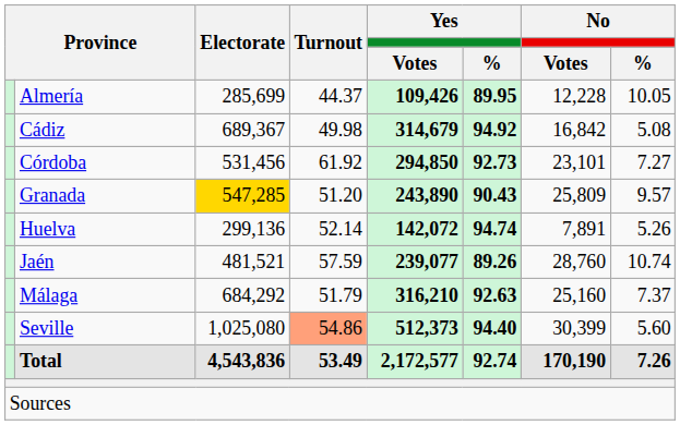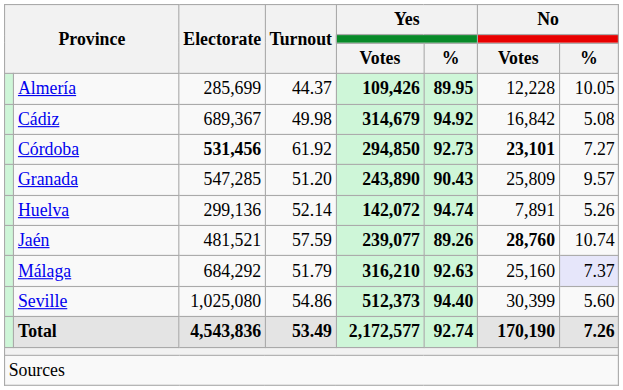Córdoba | Electorate: normal -> bold
Córdoba | No / Votes: normal -> bold
Granada | Electorate: gold background -> no background
Jaén | No / Votes: normal -> bold
Málaga | No / %: no background -> lavender background
Seville | Turnout: lightsalmon background -> no background
